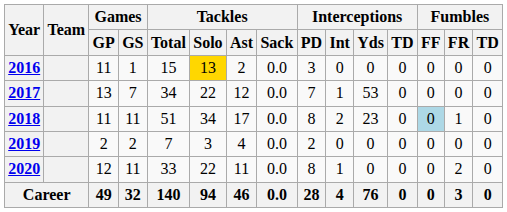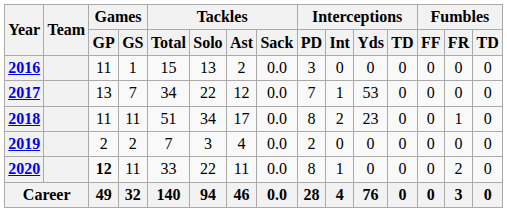2016 | Tackles / Solo: gold background -> no background
2018 | Fumbles / FF: lightblue background -> no background
2020 | Games / GP: normal -> bold
